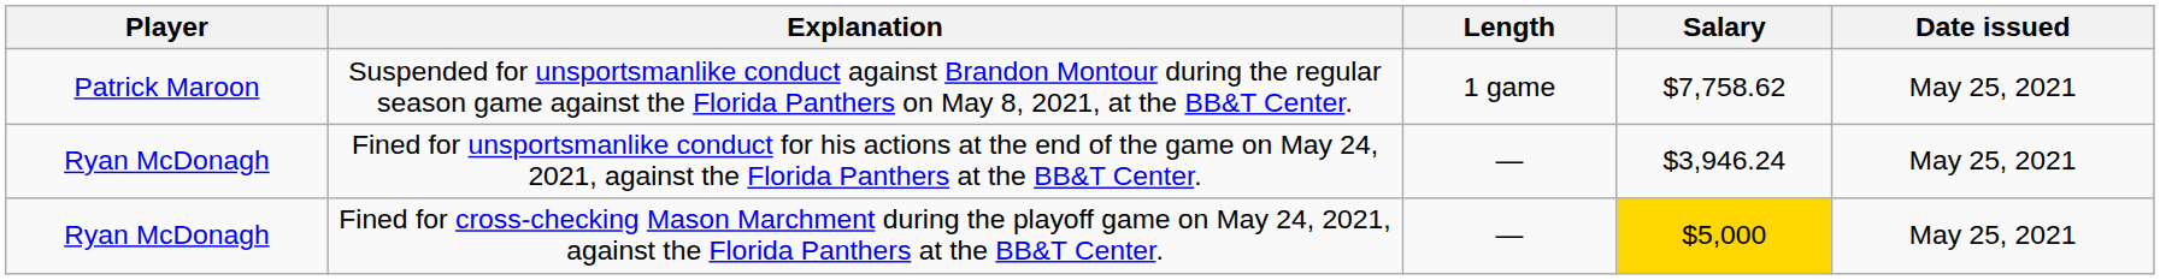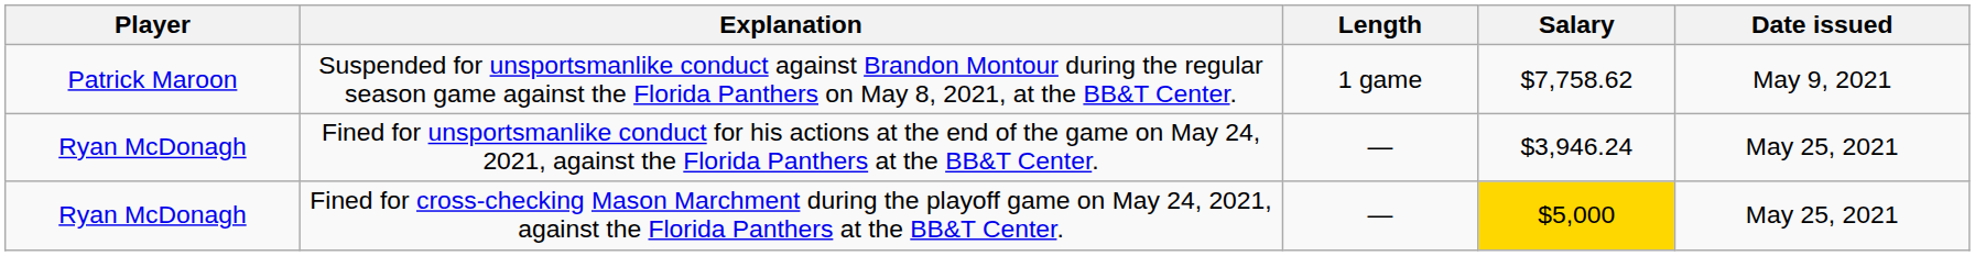row 2 | Date issued: May 25, 2021 -> May 9, 2021
